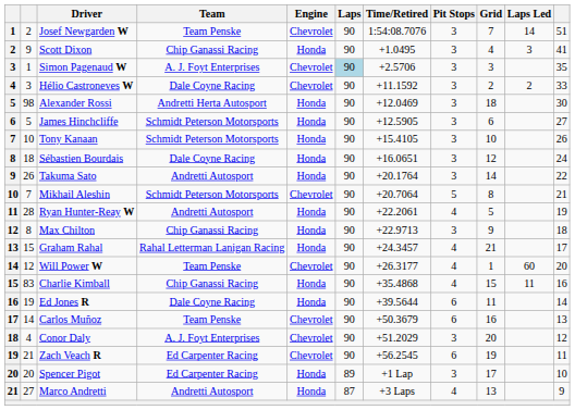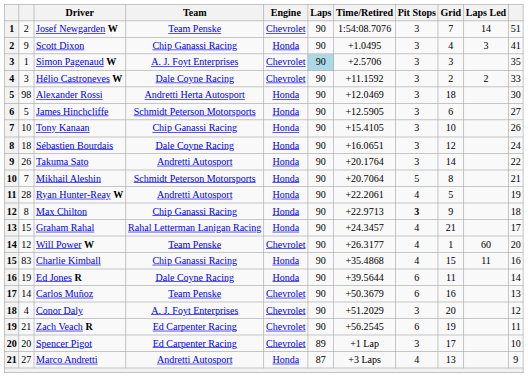Tony Kanaan | Team: Schmidt Peterson Motorsports -> Chip Ganassi Racing
Mikhail Aleshin | Engine: Chevrolet -> Honda
Max Chilton | Pit Stops: normal -> bold
Spencer Pigot | Engine: Honda -> Chevrolet
